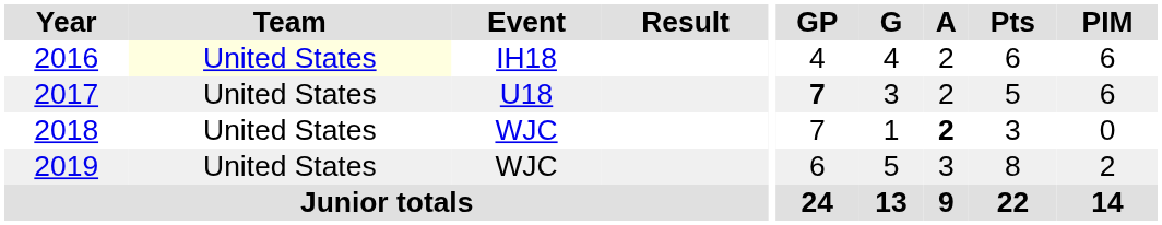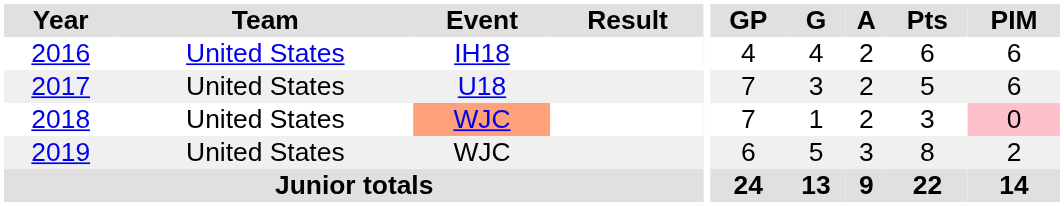2016 | Team: lightyellow background -> no background
2017 | GP: bold -> normal
2018 | Event: no background -> lightsalmon background
2018 | A: bold -> normal
2018 | PIM: no background -> pink background
